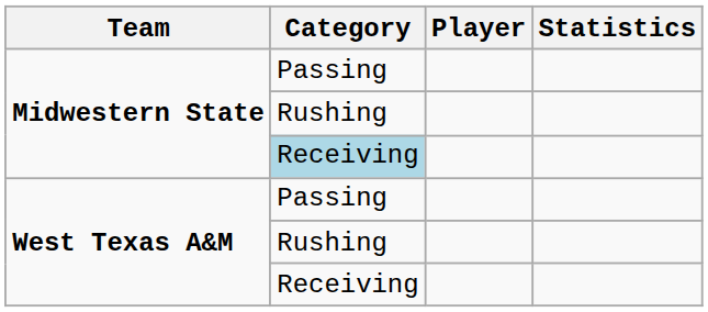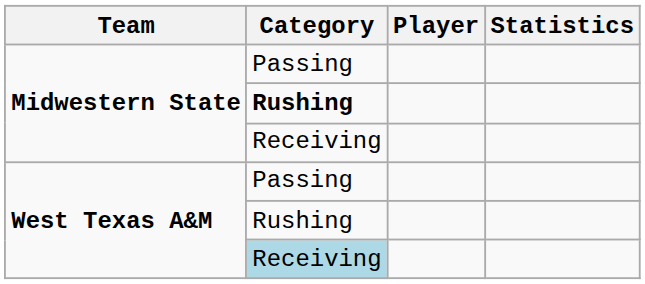Midwestern State / Rushing | Category: normal -> bold
Midwestern State / Receiving | Category: lightblue background -> no background
West Texas A&M / Receiving | Category: no background -> lightblue background
